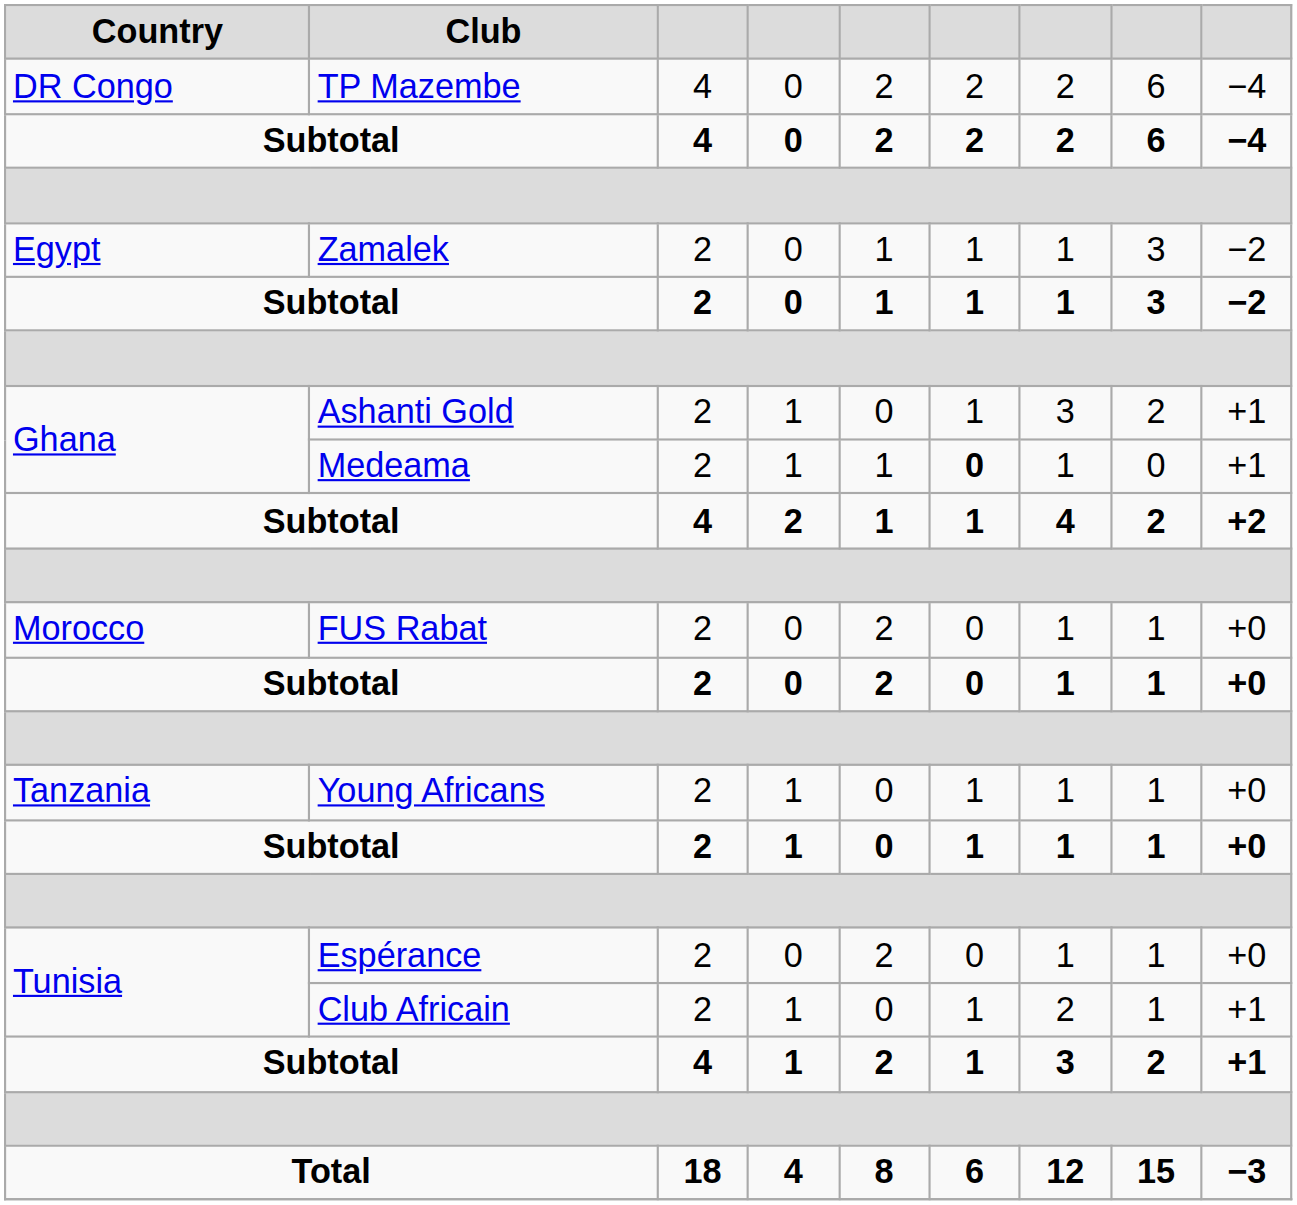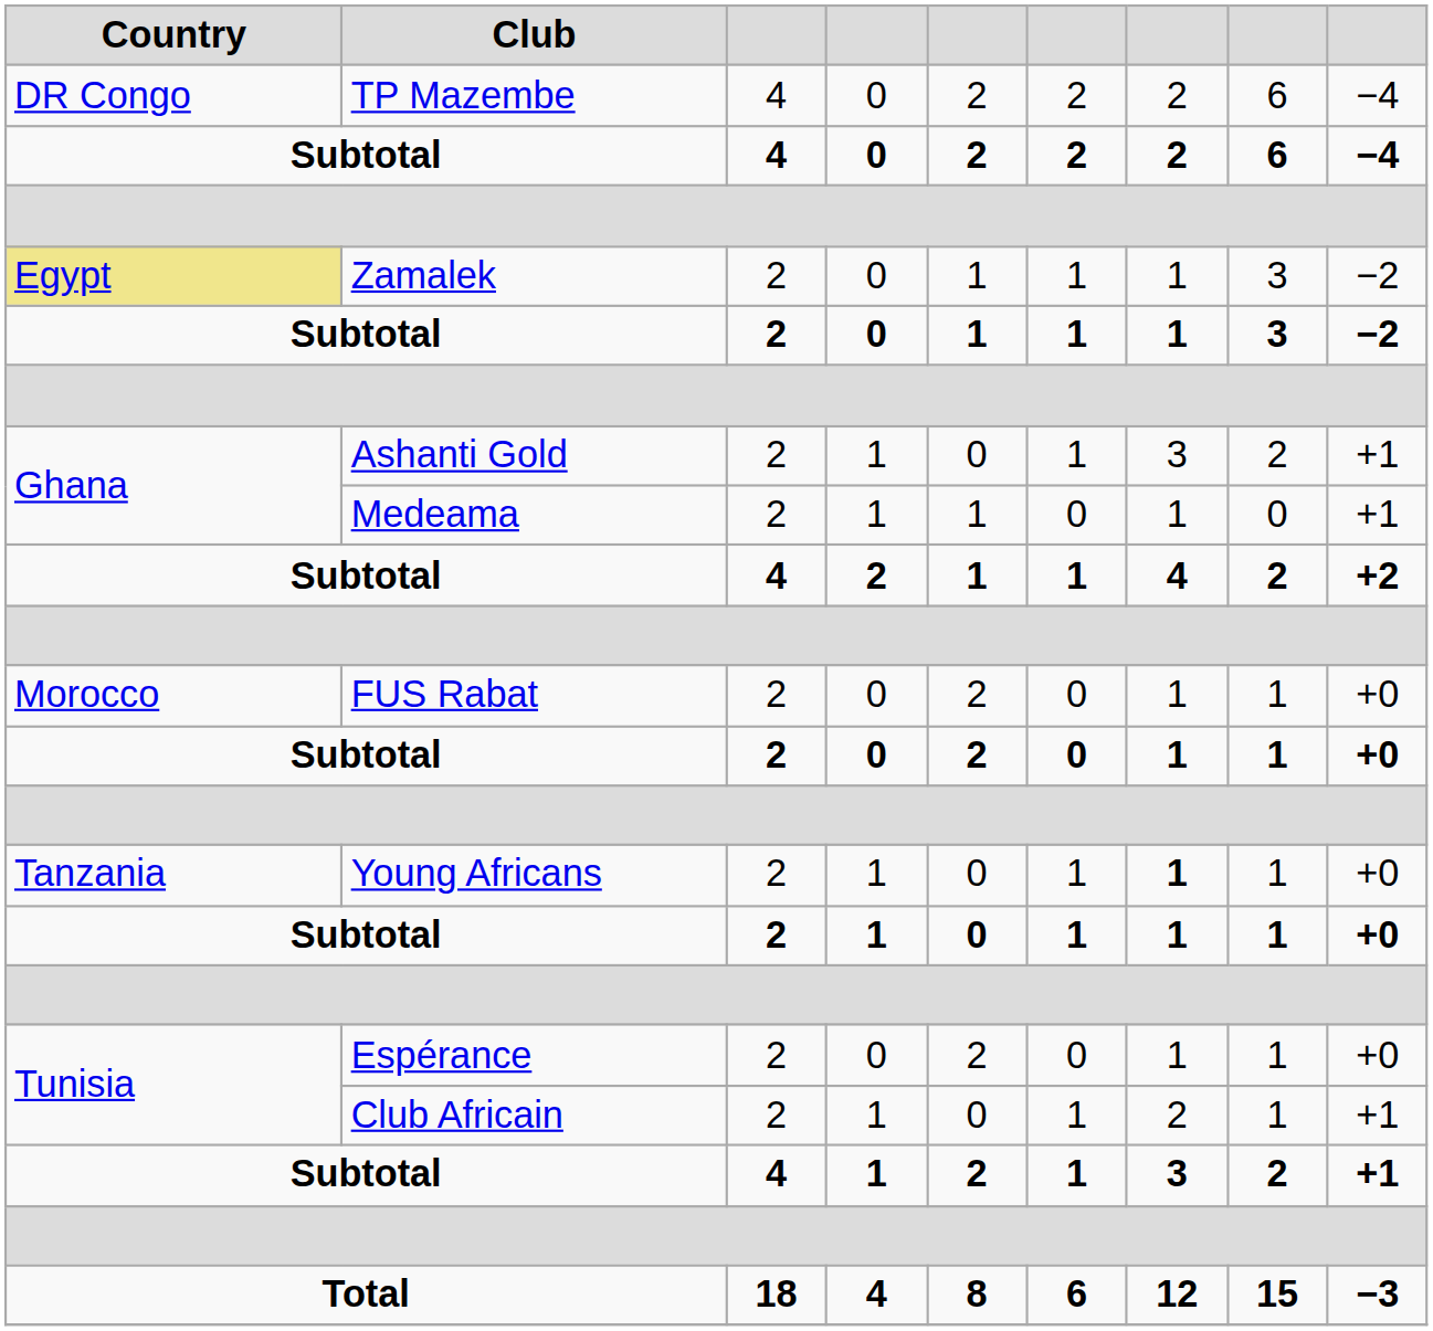Zamalek | Country: no background -> khaki background
Medeama | column 6: bold -> normal
Young Africans | column 7: normal -> bold
